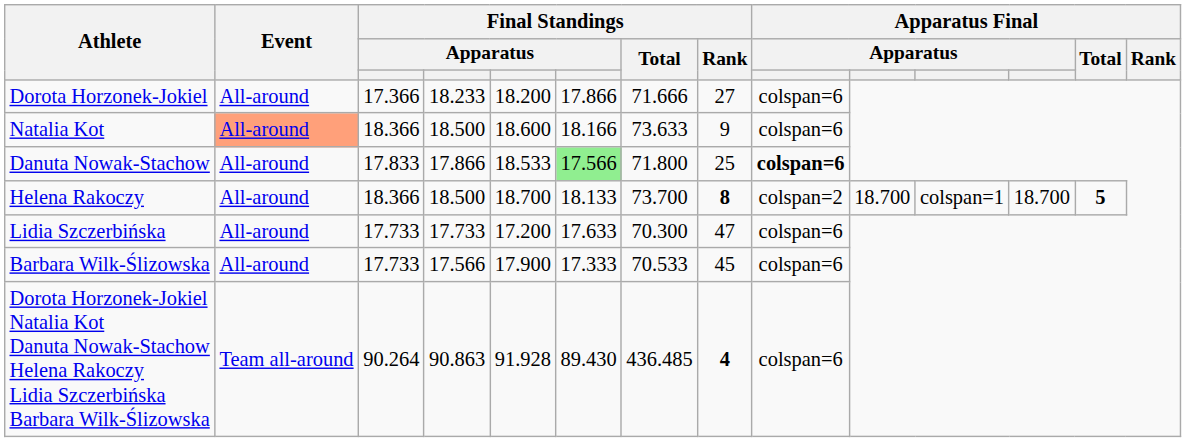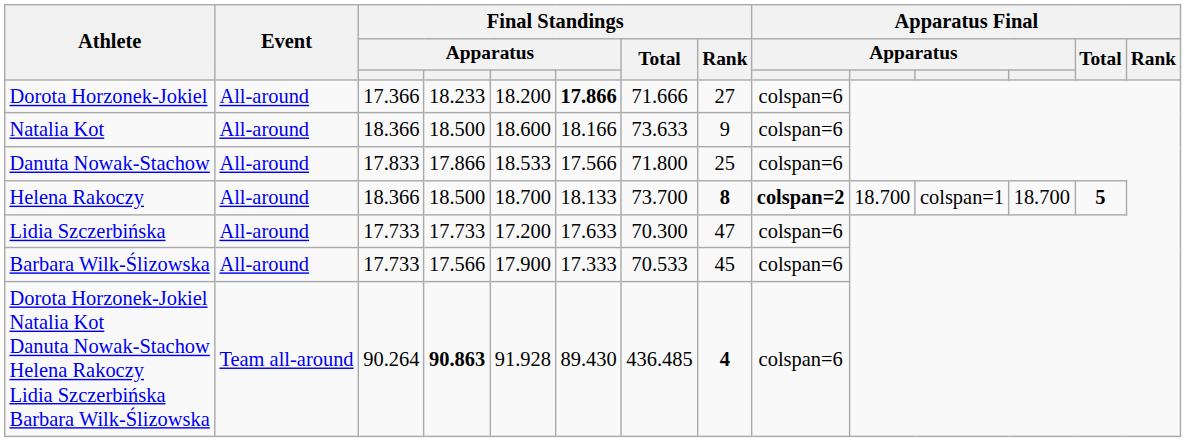row 4 | column 6: normal -> bold
row 5 | Event: lightsalmon background -> no background
row 6 | column 6: lightgreen background -> no background
row 6 | column 9: bold -> normal
row 7 | column 9: normal -> bold
row 10 | column 4: normal -> bold
